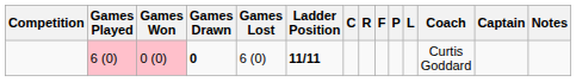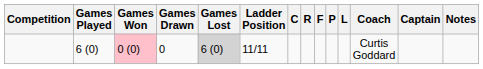row 2 | Games Played: pink background -> no background
row 2 | Games Drawn: bold -> normal
row 2 | Games Lost: no background -> lightgrey background
row 2 | Ladder Position: bold -> normal
